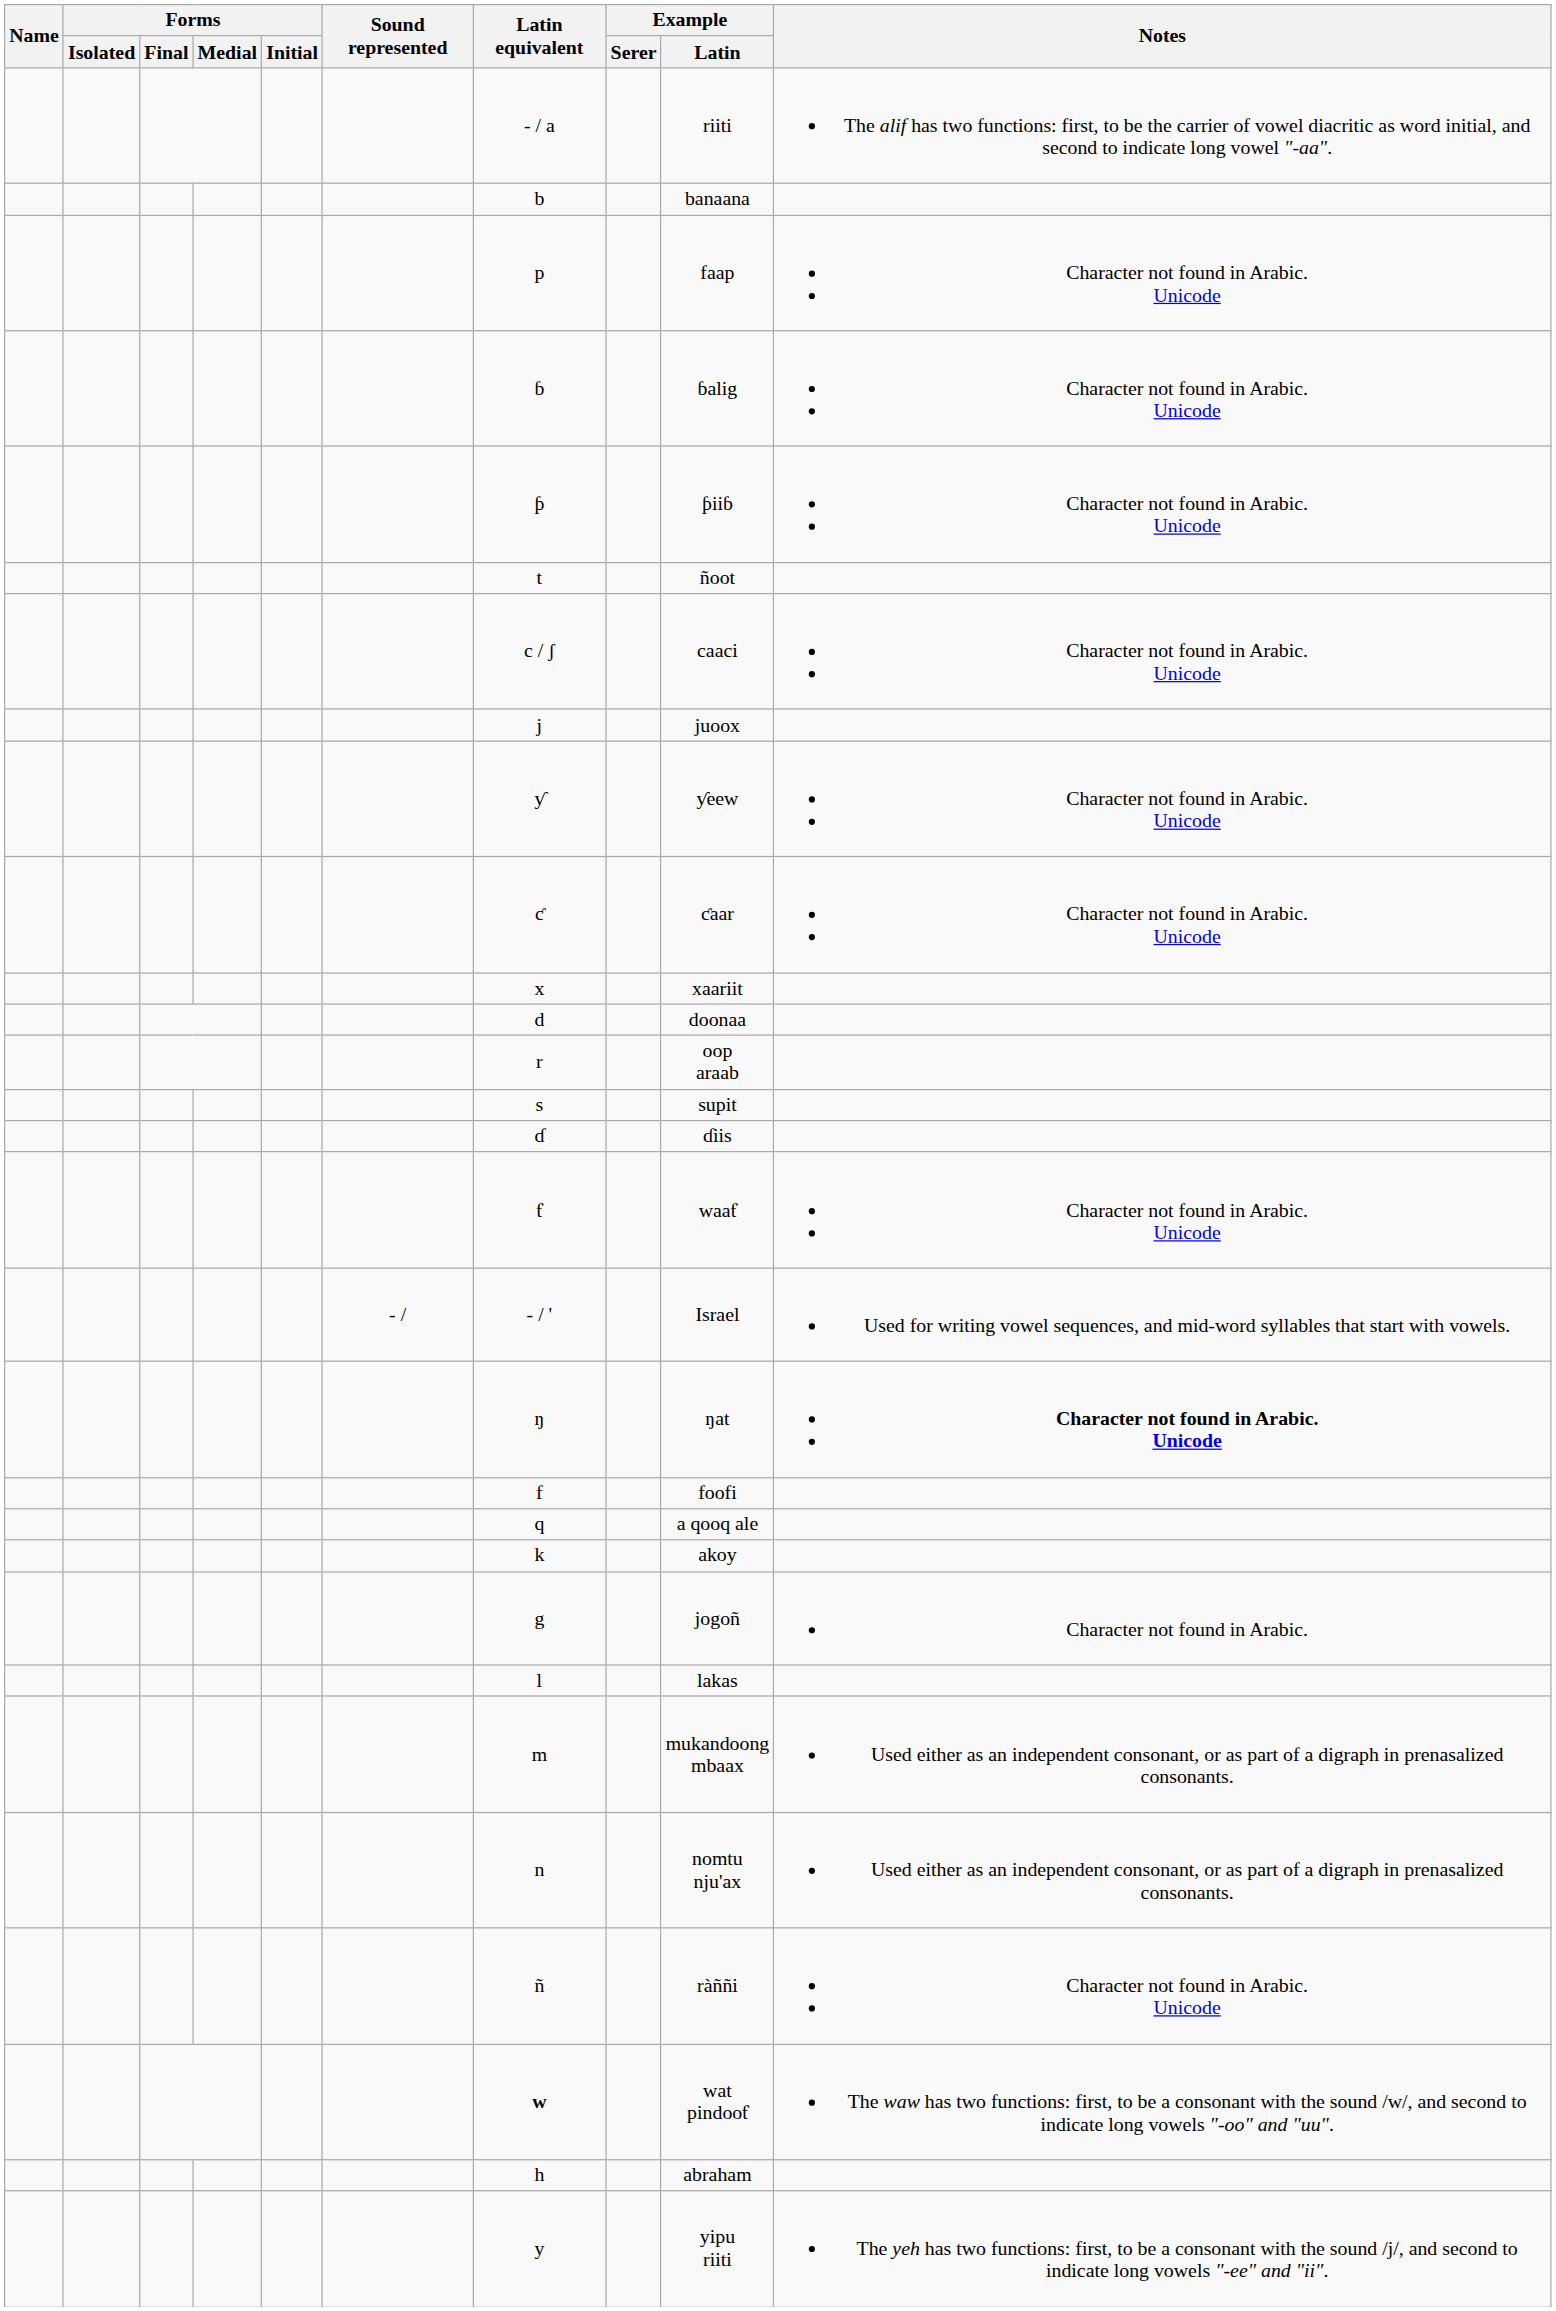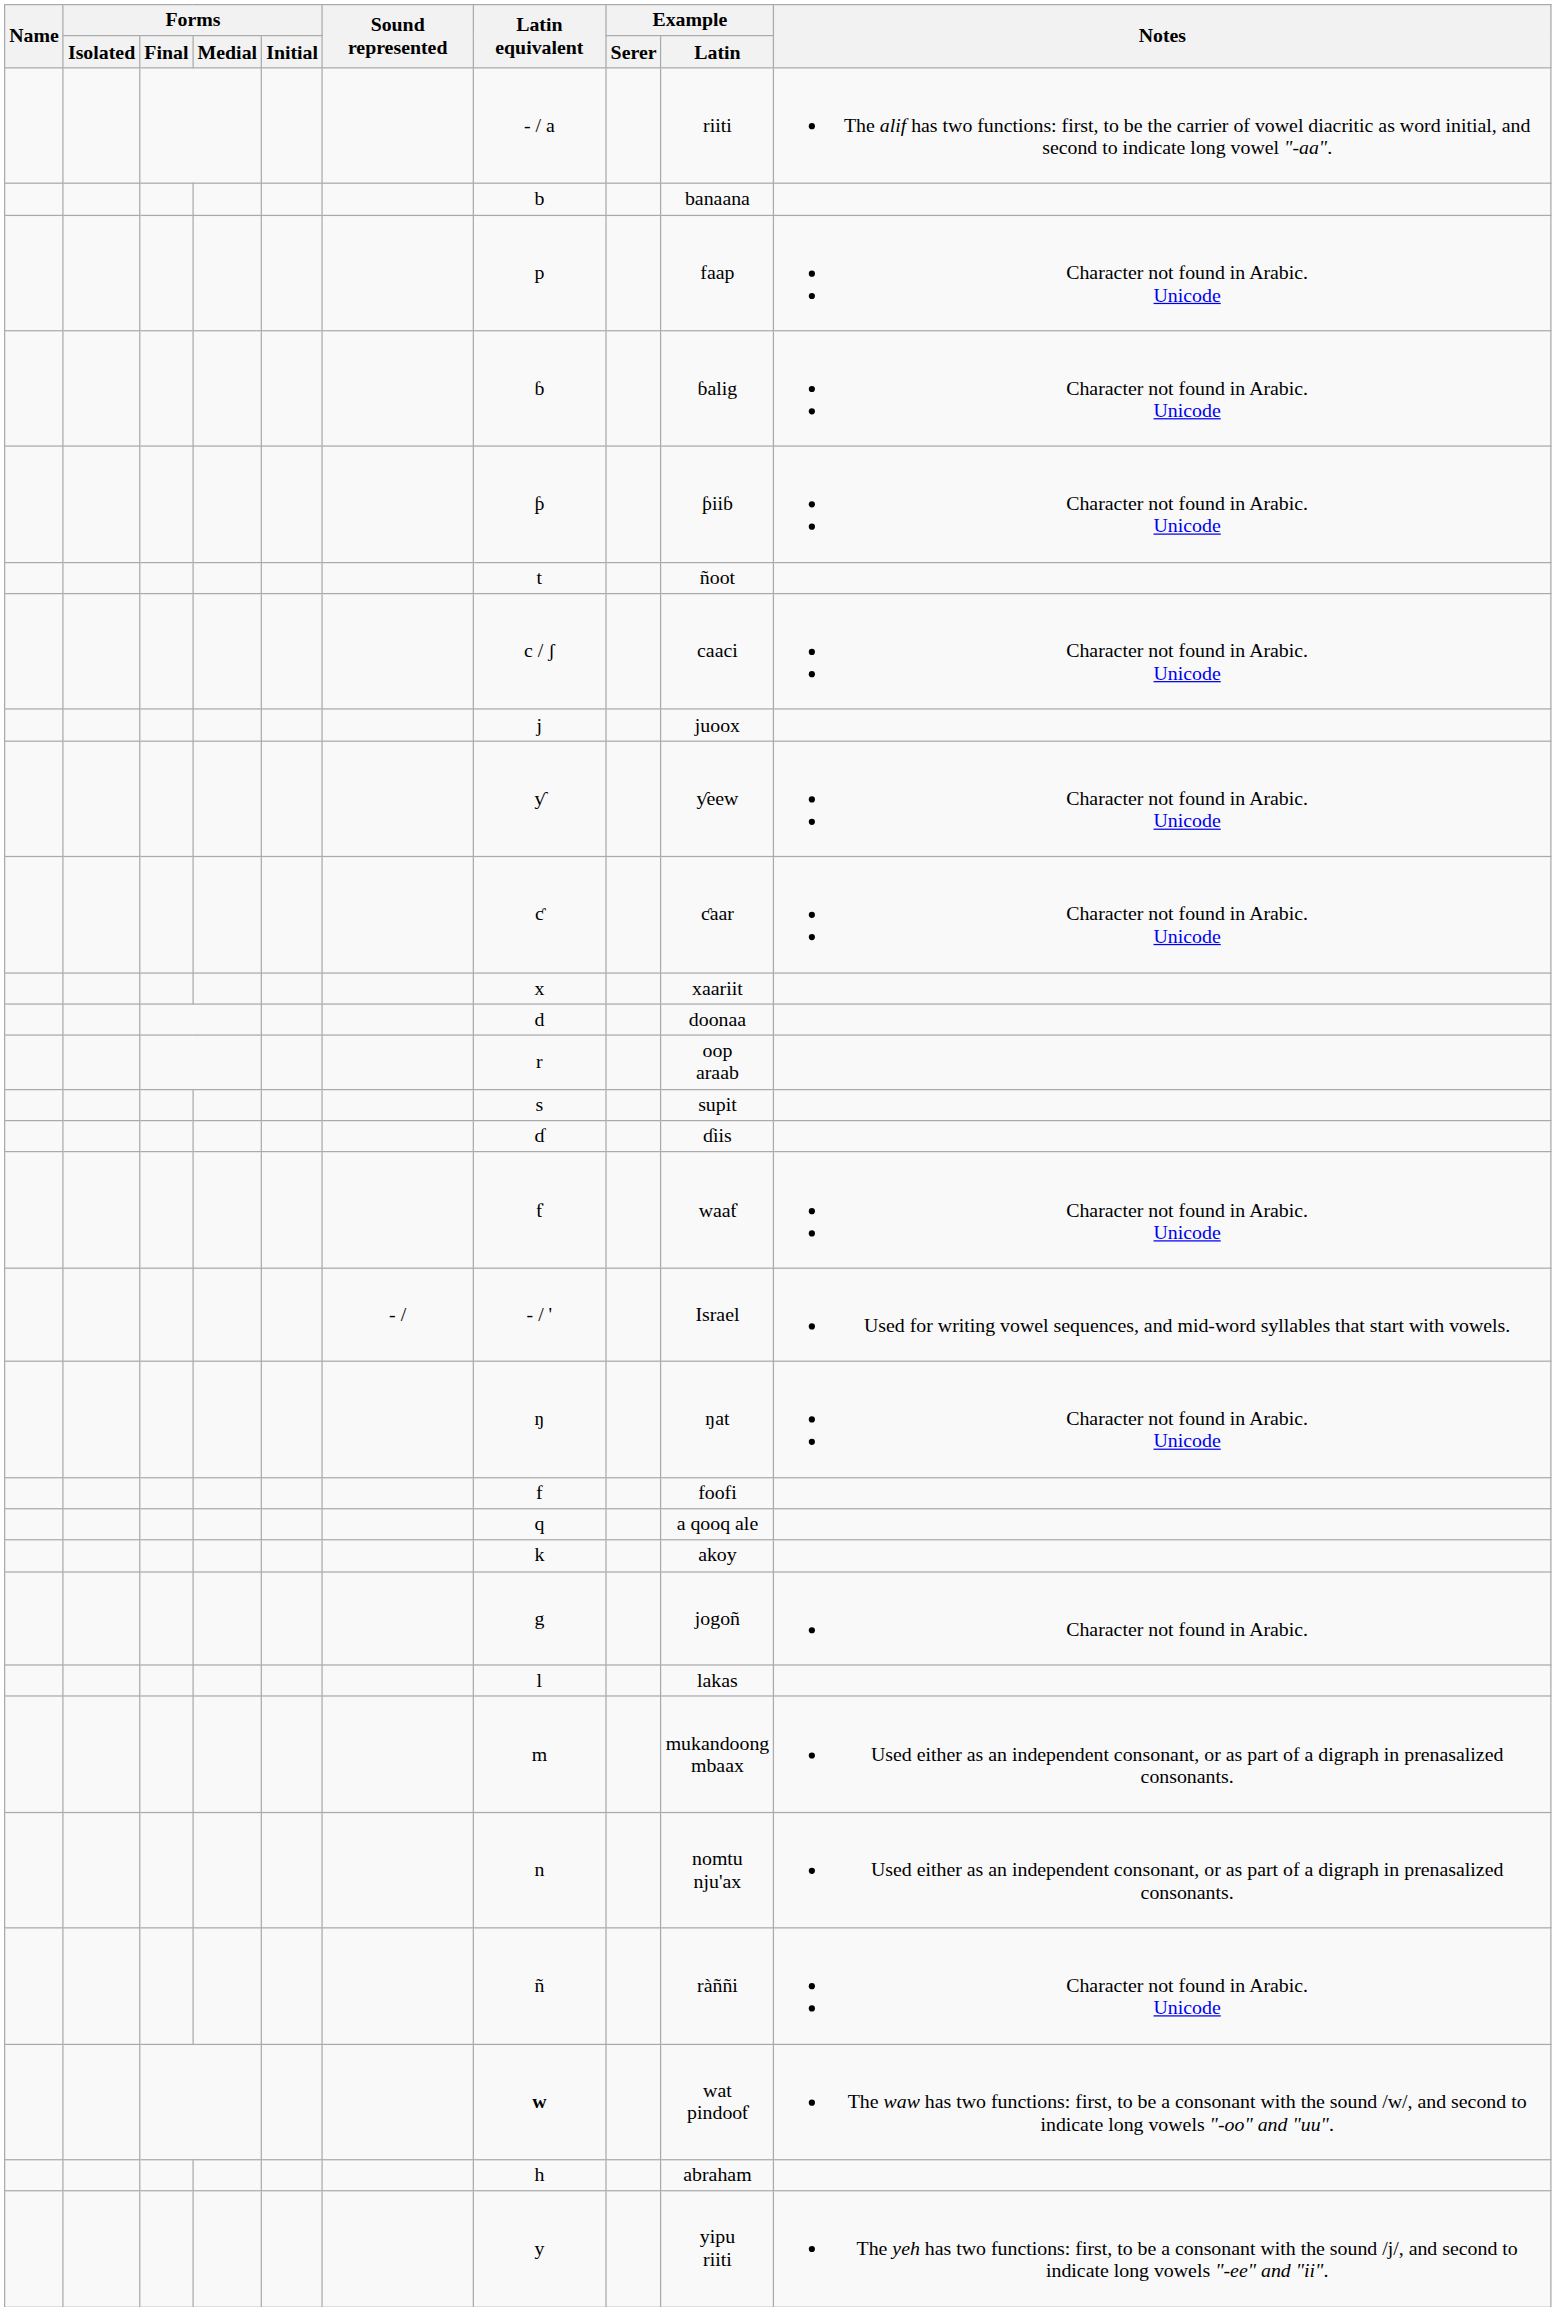row 20 | Notes: bold -> normal
